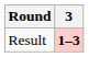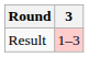Result | 3: bold -> normal
